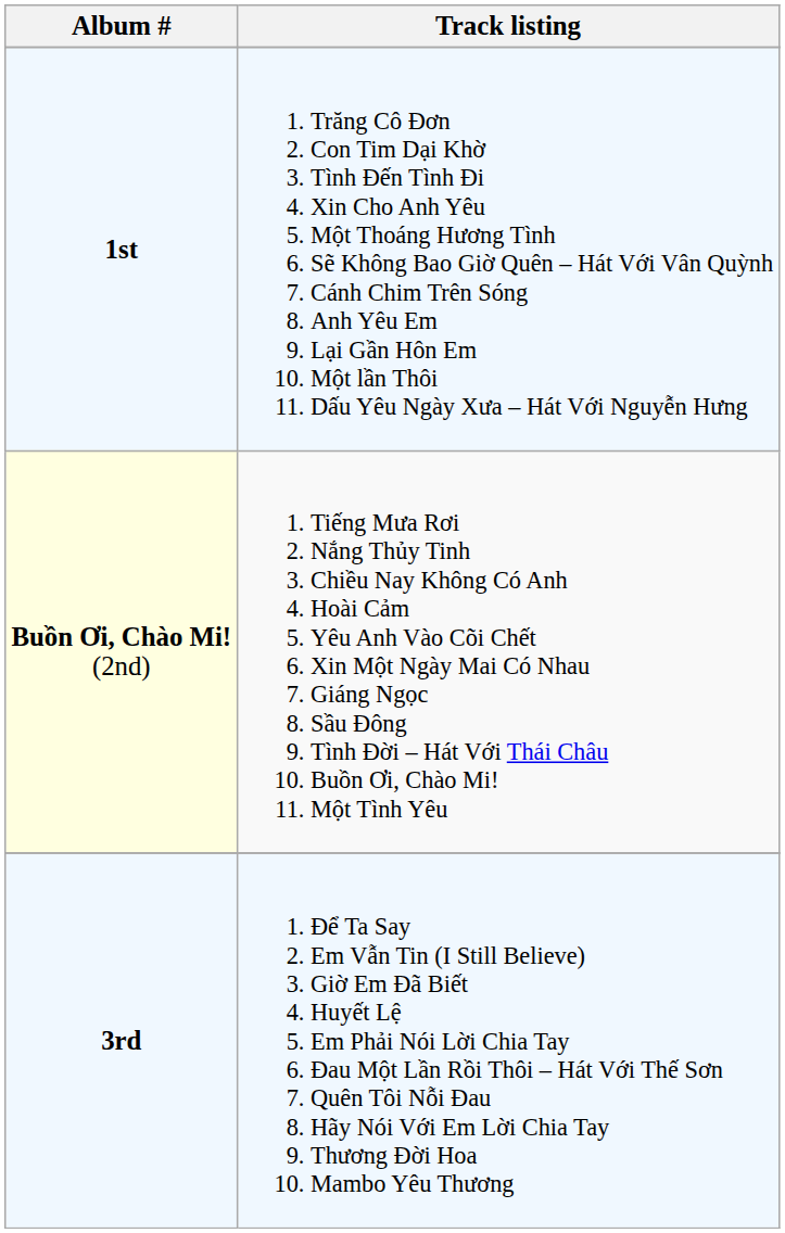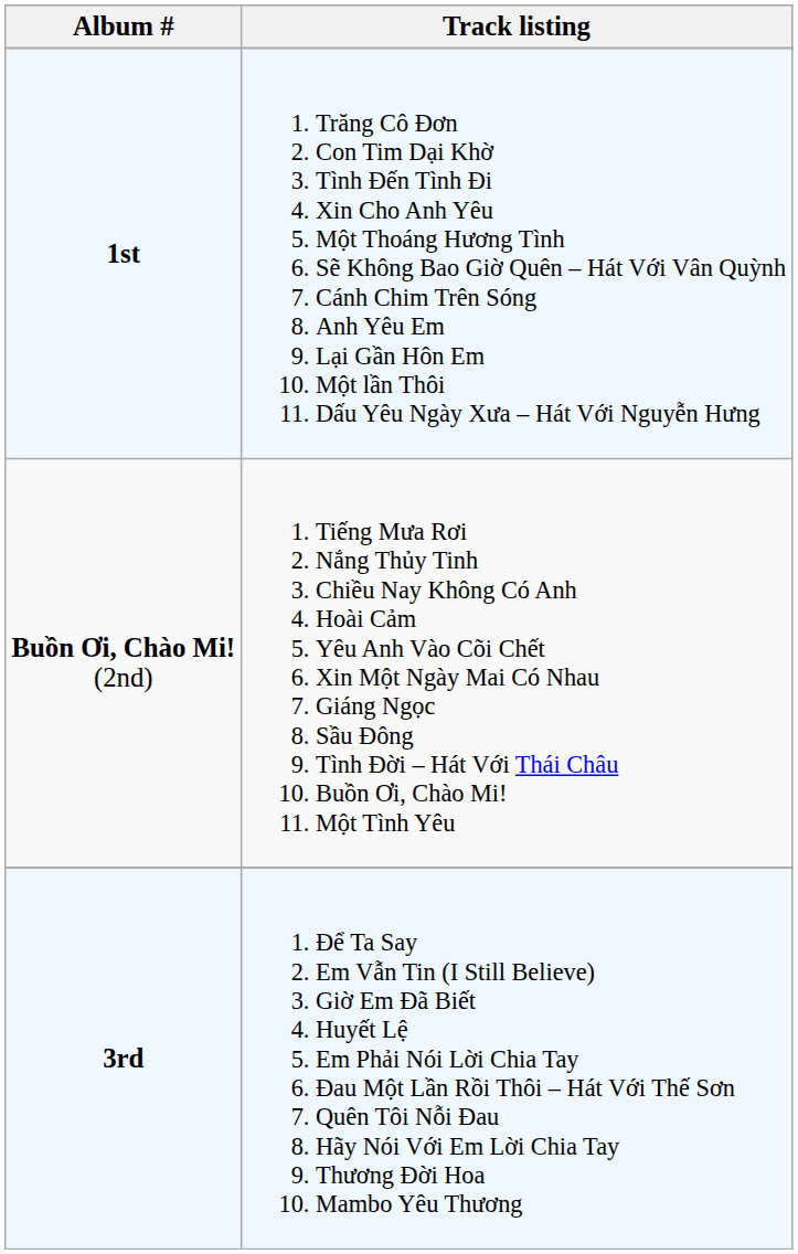Buồn Ơi, Chào Mi! (2nd) | Album #: lightyellow background -> no background
